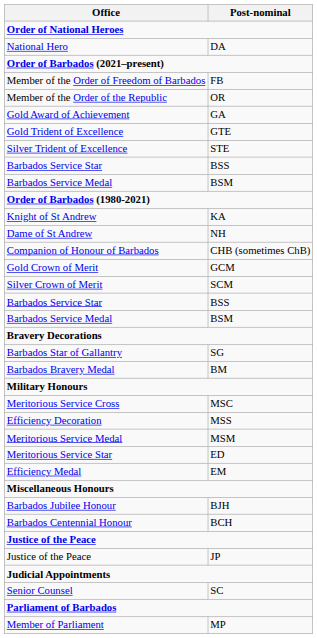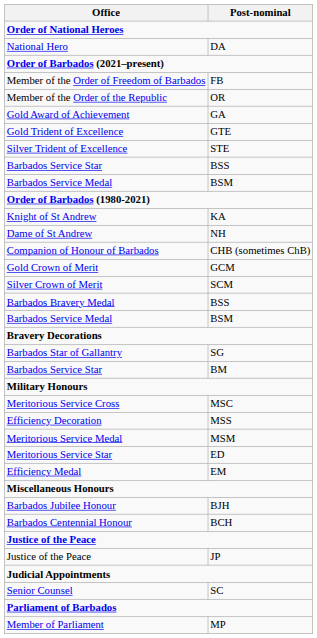row 18 | Office: Barbados Service Star -> Barbados Bravery Medal
row 22 | Office: Barbados Bravery Medal -> Barbados Service Star
